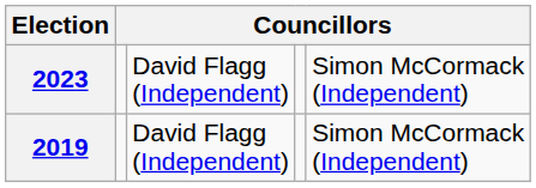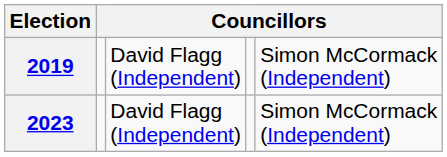rows swapped: 2019 <-> 2023
